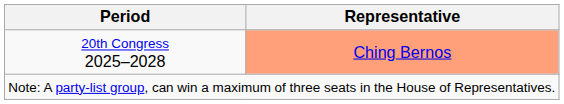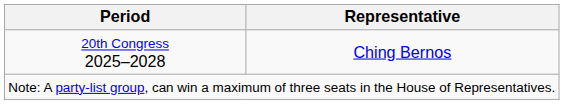20th Congress 2025–2028 | Representative: lightsalmon background -> no background
